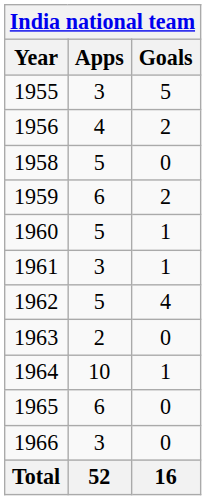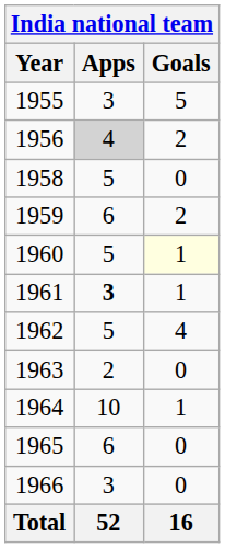1956 | Apps: no background -> lightgrey background
1960 | Goals: no background -> lightyellow background
1961 | Apps: normal -> bold
